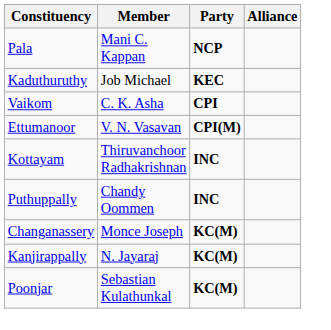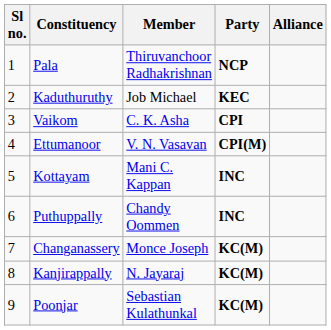+ column: Sl no. | 1 | 2 | 3 | 4 | 5 | 6 | 7 | 8 | 9
Pala | Member: Mani C. Kappan -> Thiruvanchoor Radhakrishnan
Kottayam | Member: Thiruvanchoor Radhakrishnan -> Mani C. Kappan
